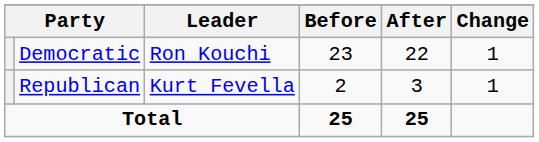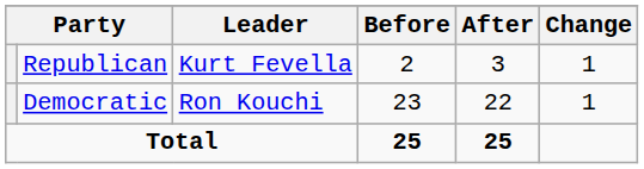rows swapped: Democratic <-> Republican
